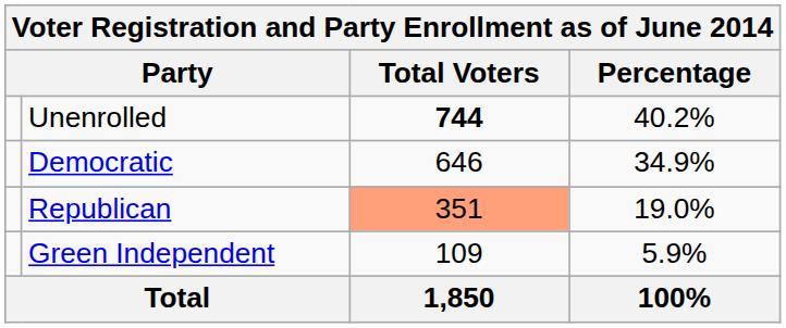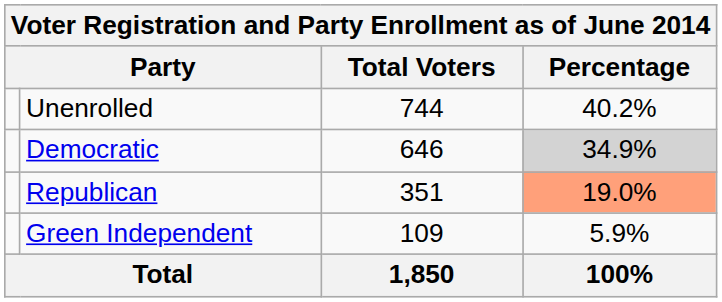Unenrolled | Total Voters: bold -> normal
Democratic | Percentage: no background -> lightgrey background
Republican | Total Voters: lightsalmon background -> no background
Republican | Percentage: no background -> lightsalmon background
